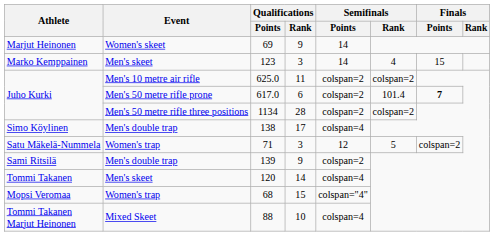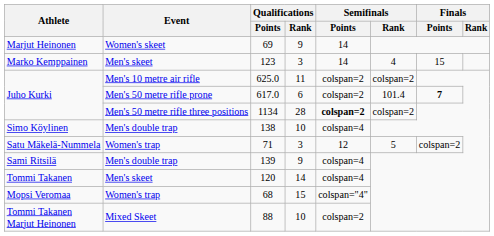1134 | Semifinals / Points: normal -> bold
138 | Qualifications / Rank: 17 -> 10
139 | Semifinals / Points: colspan=2 -> colspan=4
88 | Semifinals / Points: colspan=4 -> colspan=2
